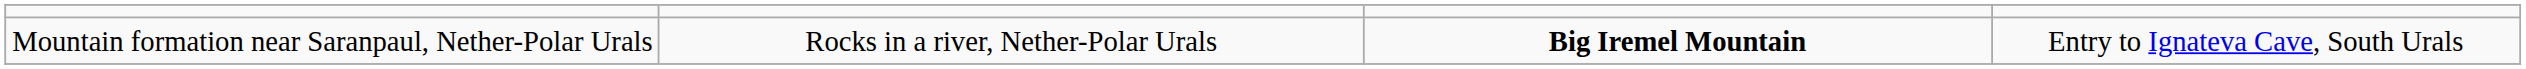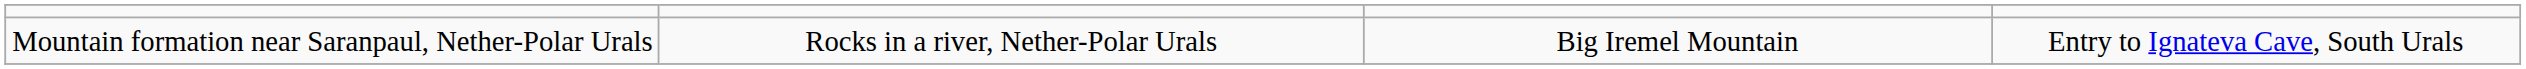Mountain formation near Saranpaul, Nether-Polar Urals | column 3: bold -> normal
